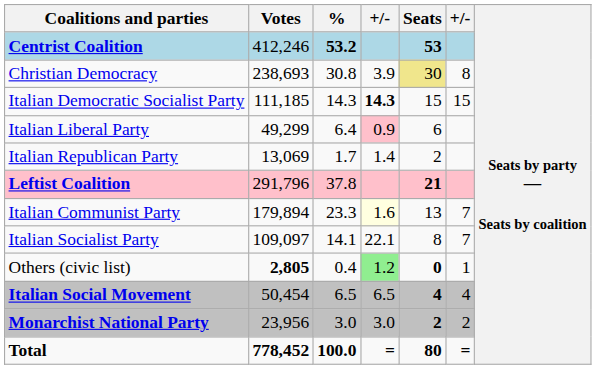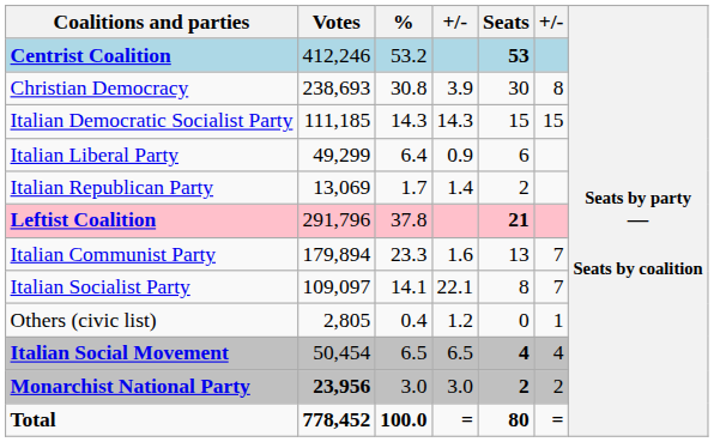Centrist Coalition | %: bold -> normal
Christian Democracy | Seats: khaki background -> no background
Italian Democratic Socialist Party | column 4: bold -> normal
Italian Liberal Party | column 4: pink background -> no background
Italian Communist Party | column 4: lightyellow background -> no background
Others (civic list) | Votes: bold -> normal
Others (civic list) | column 4: lightgreen background -> no background
Others (civic list) | Seats: bold -> normal
Monarchist National Party | Votes: normal -> bold
